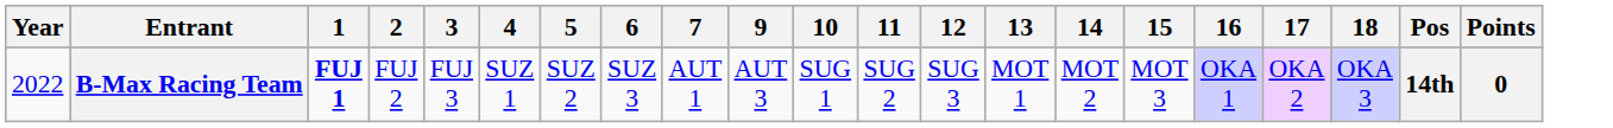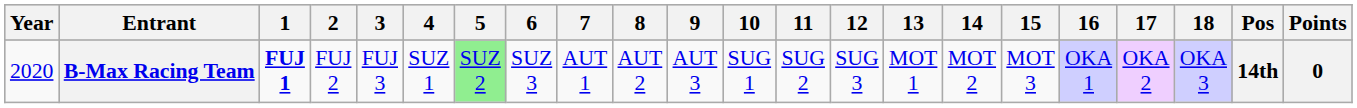+ column: 8 | AUT 2
B-Max Racing Team | Year: 2022 -> 2020
B-Max Racing Team | 5: no background -> lightgreen background
